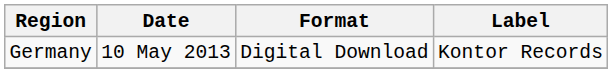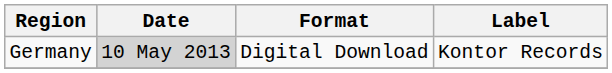Germany | Date: no background -> lightgrey background
